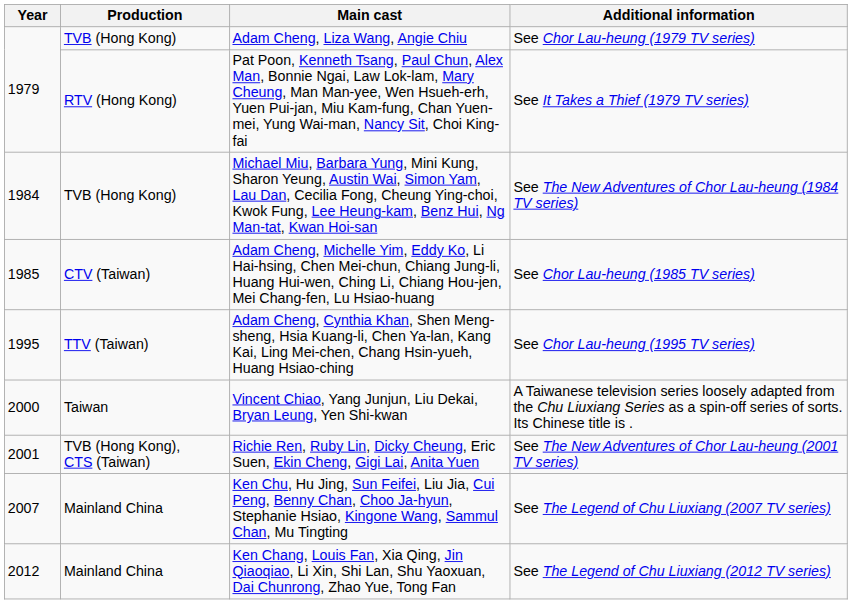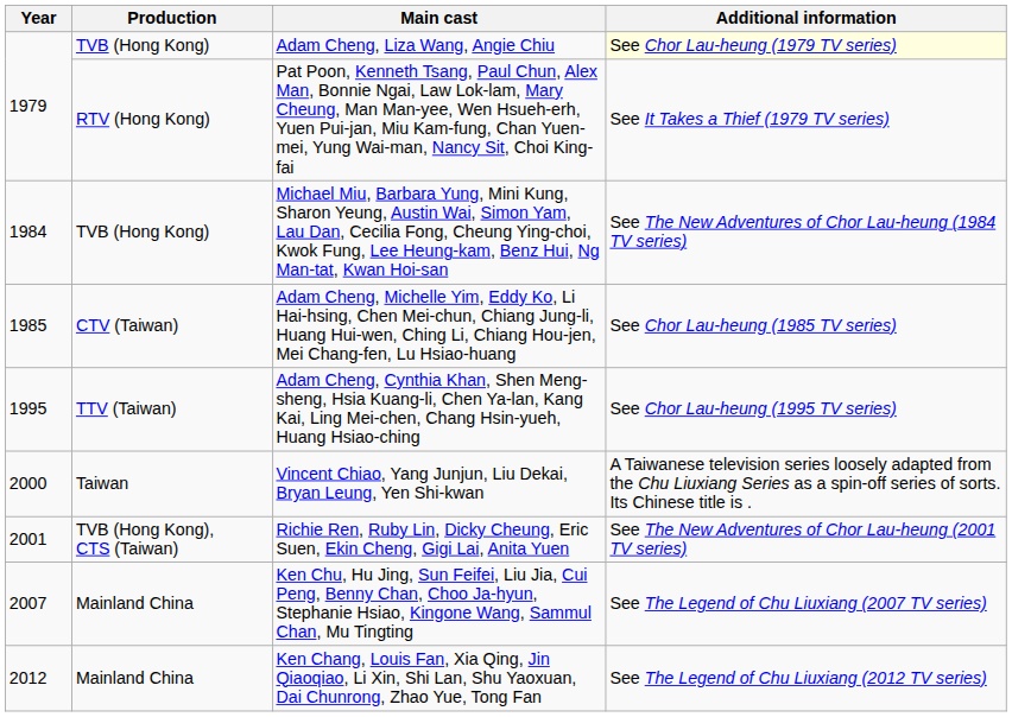Adam Cheng, Liza Wang, Angie Chiu | Additional information: no background -> lightyellow background
